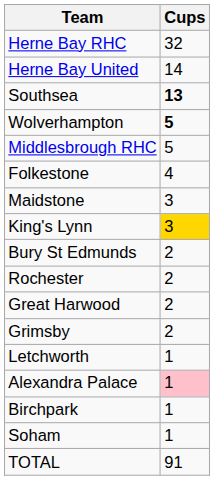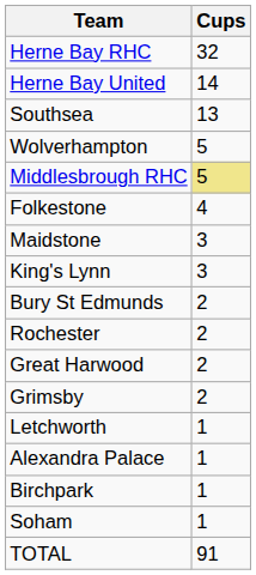Southsea | Cups: bold -> normal
Wolverhampton | Cups: bold -> normal
Middlesbrough RHC | Cups: no background -> khaki background
King's Lynn | Cups: gold background -> no background
Alexandra Palace | Cups: pink background -> no background
